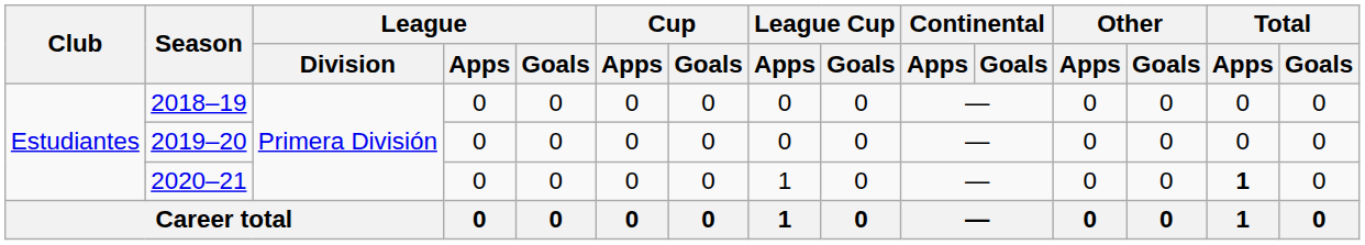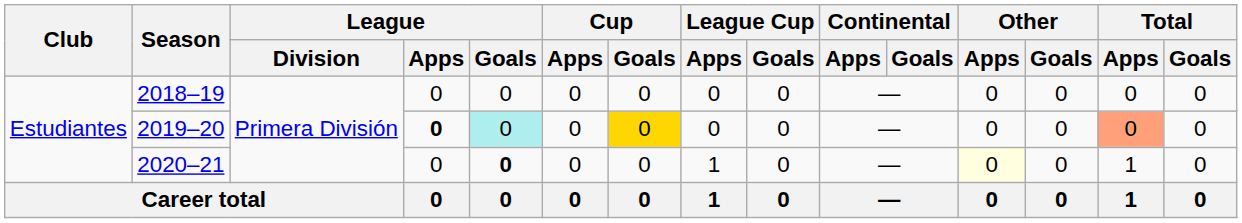2019–20 | League / Apps: normal -> bold
2019–20 | League / Goals: no background -> paleturquoise background
2019–20 | Cup / Goals: no background -> gold background
2019–20 | Total / Apps: no background -> lightsalmon background
2020–21 | League / Goals: normal -> bold
2020–21 | Other / Apps: no background -> lightyellow background
2020–21 | Total / Apps: bold -> normal
